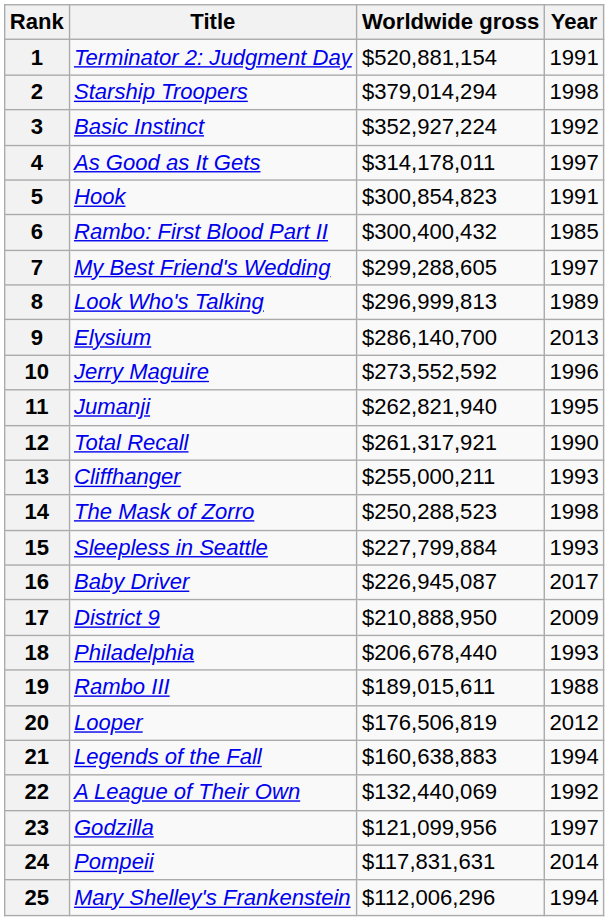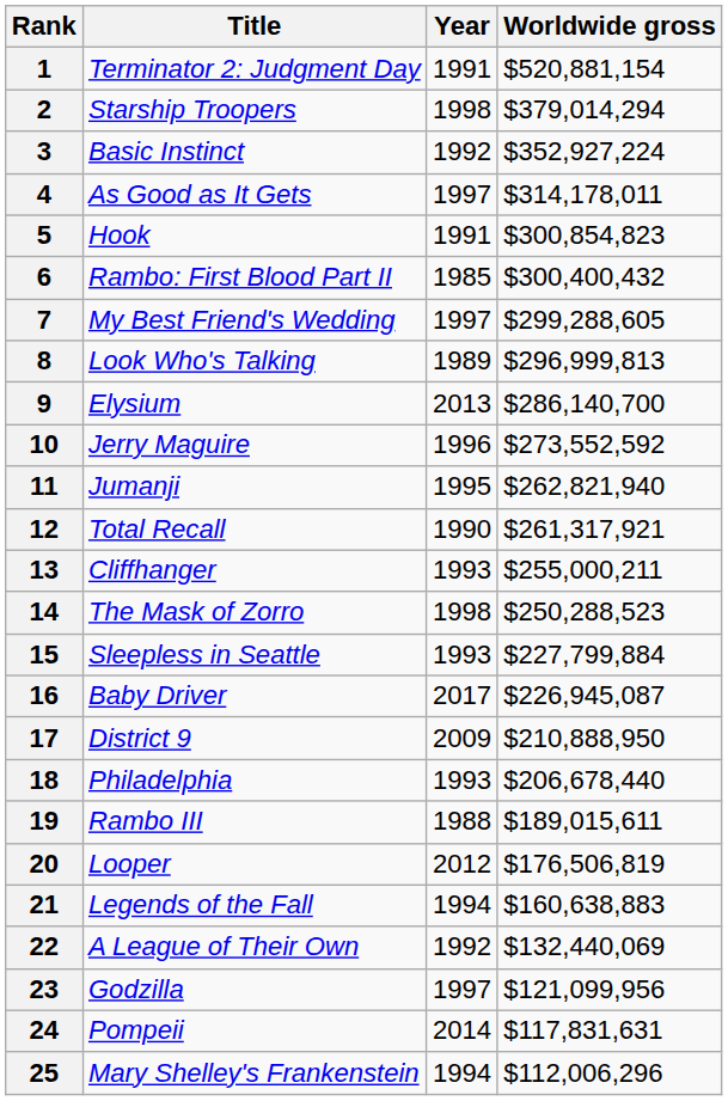columns swapped: Year <-> Worldwide gross
